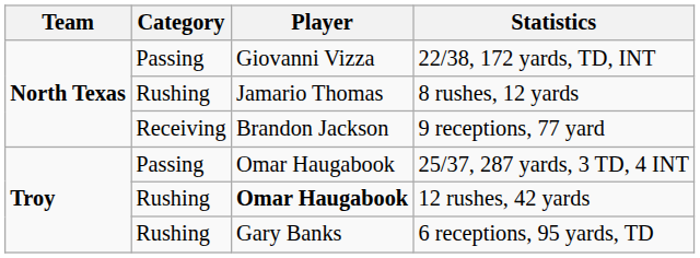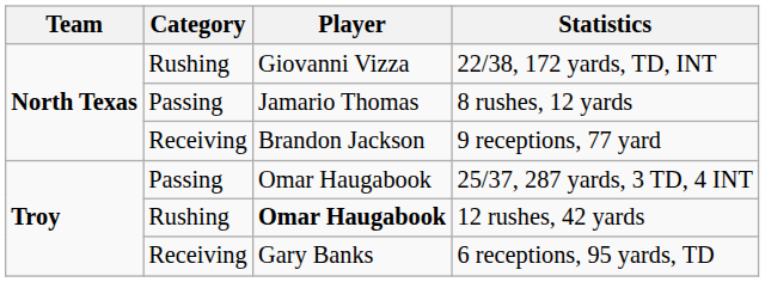22/38, 172 yards, TD, INT | Category: Passing -> Rushing
8 rushes, 12 yards | Category: Rushing -> Passing
6 receptions, 95 yards, TD | Category: Rushing -> Receiving
